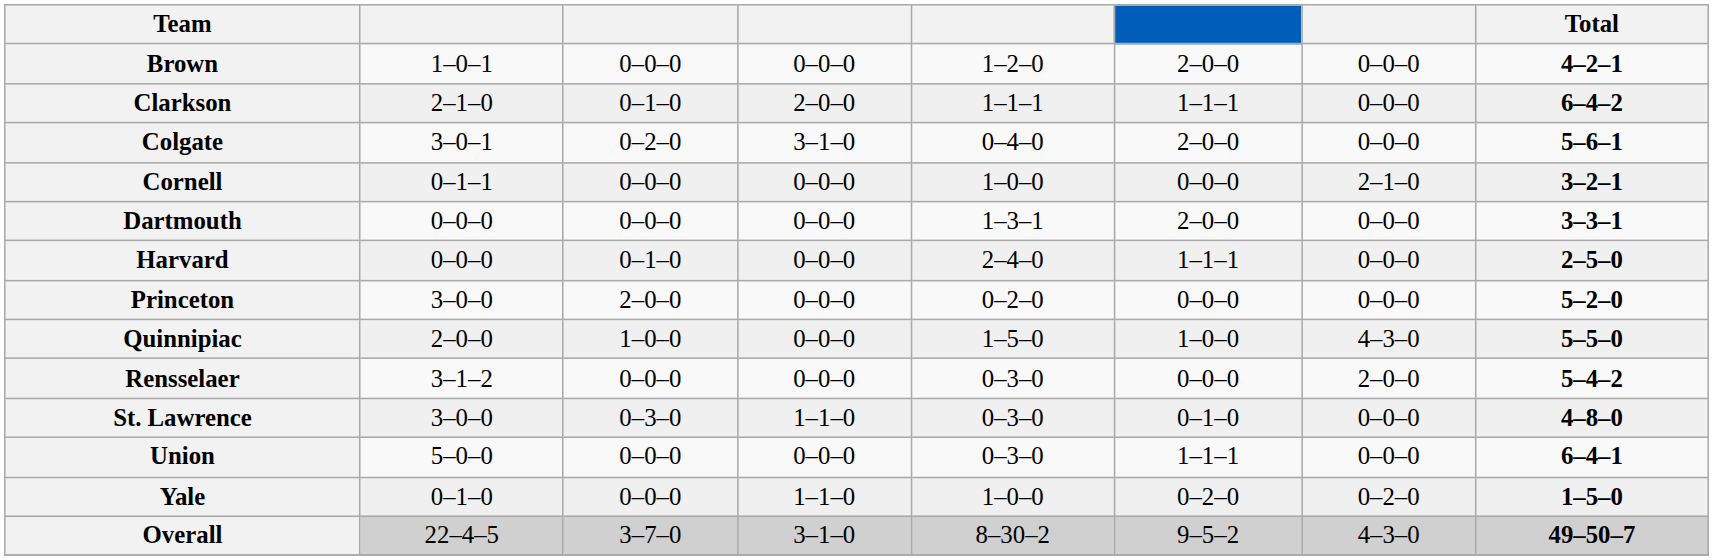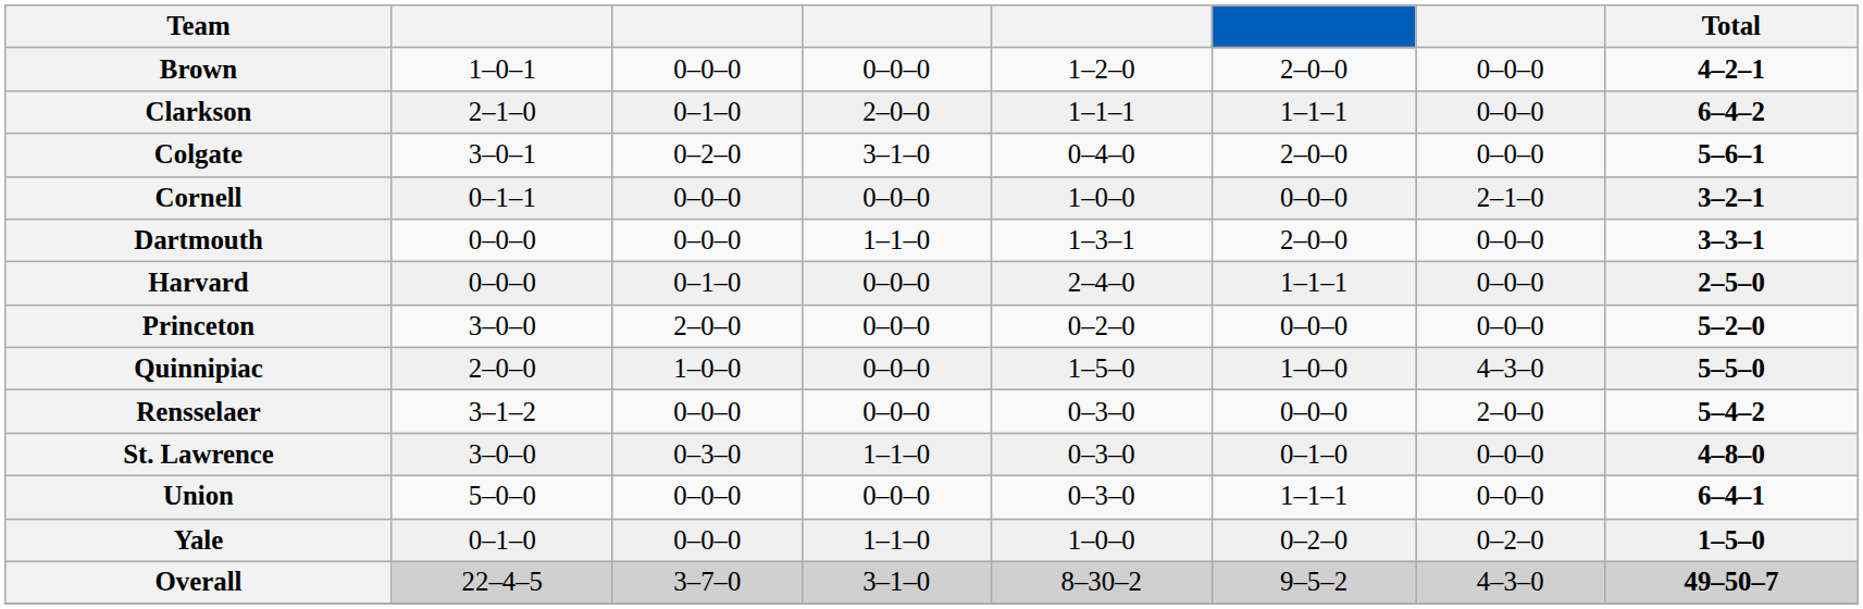Dartmouth | column 4: 0–0–0 -> 1–1–0
